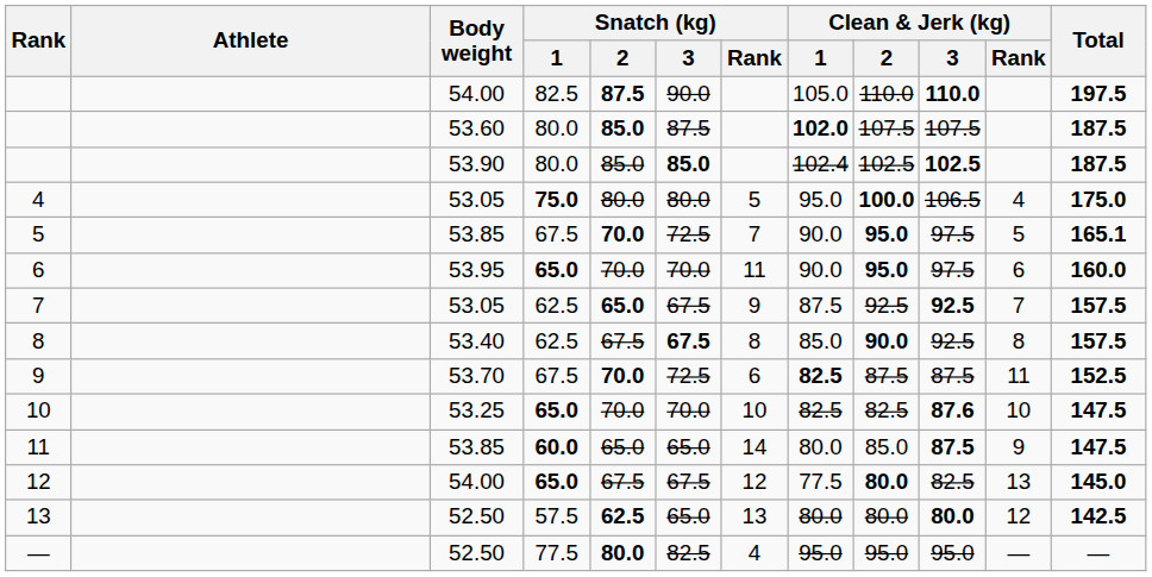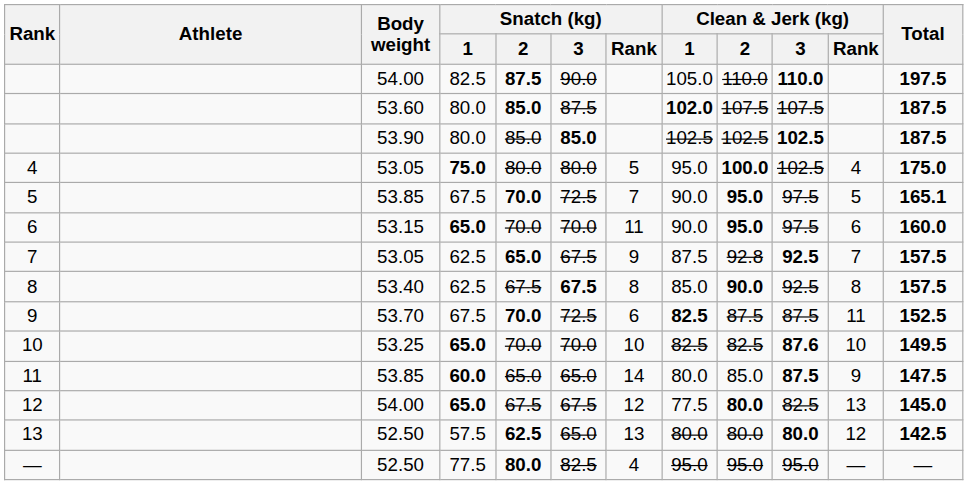row 5 | Clean & Jerk (kg) / 1: 102.4 -> 102.5
row 6 | Clean & Jerk (kg) / 3: 106.5 -> 102.5
row 8 | Body weight: 53.95 -> 53.15
row 9 | Clean & Jerk (kg) / 2: 92.5 -> 92.8
row 12 | Total: 147.5 -> 149.5
